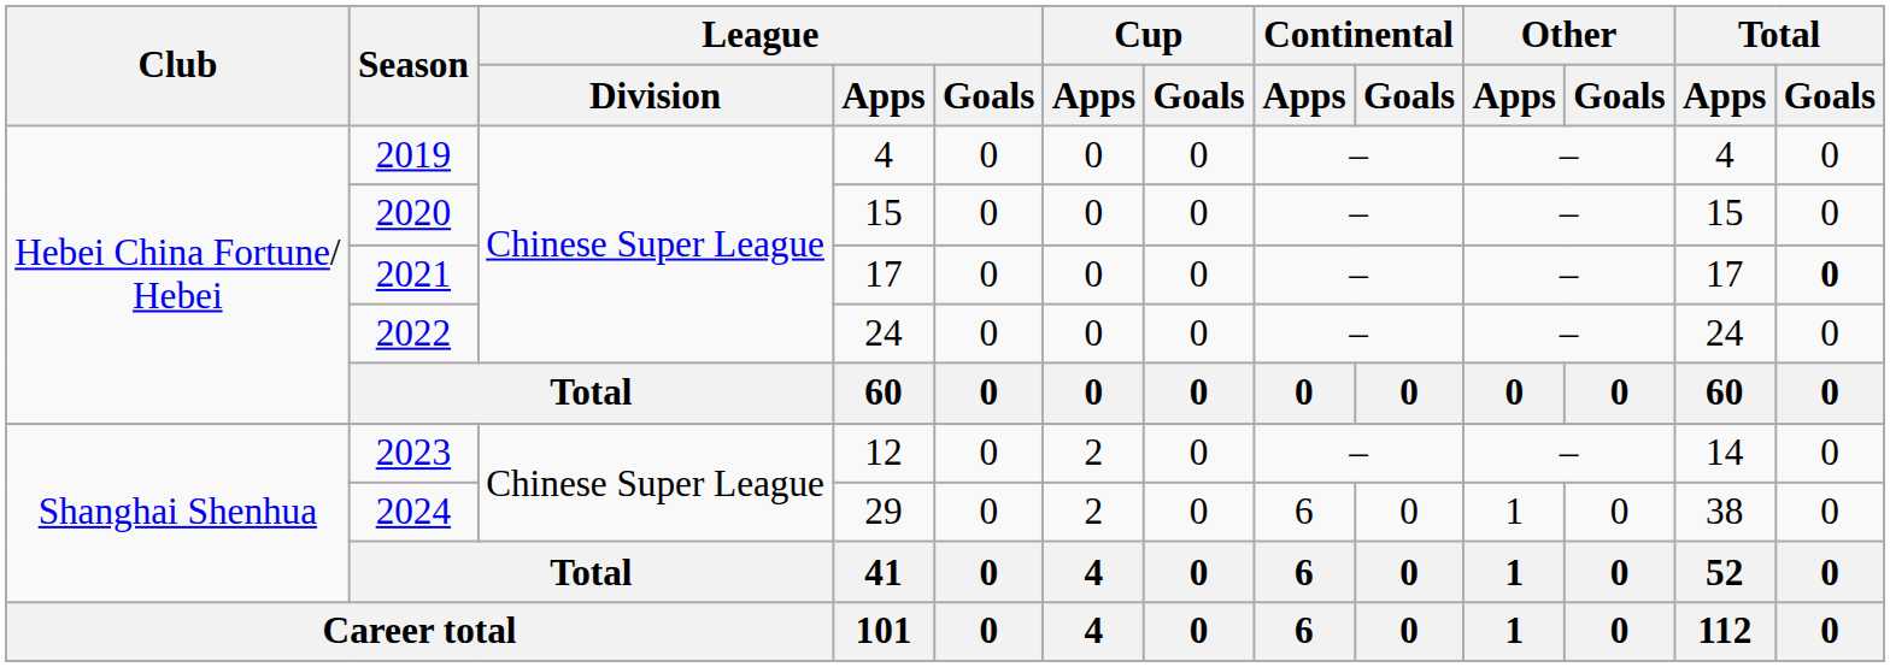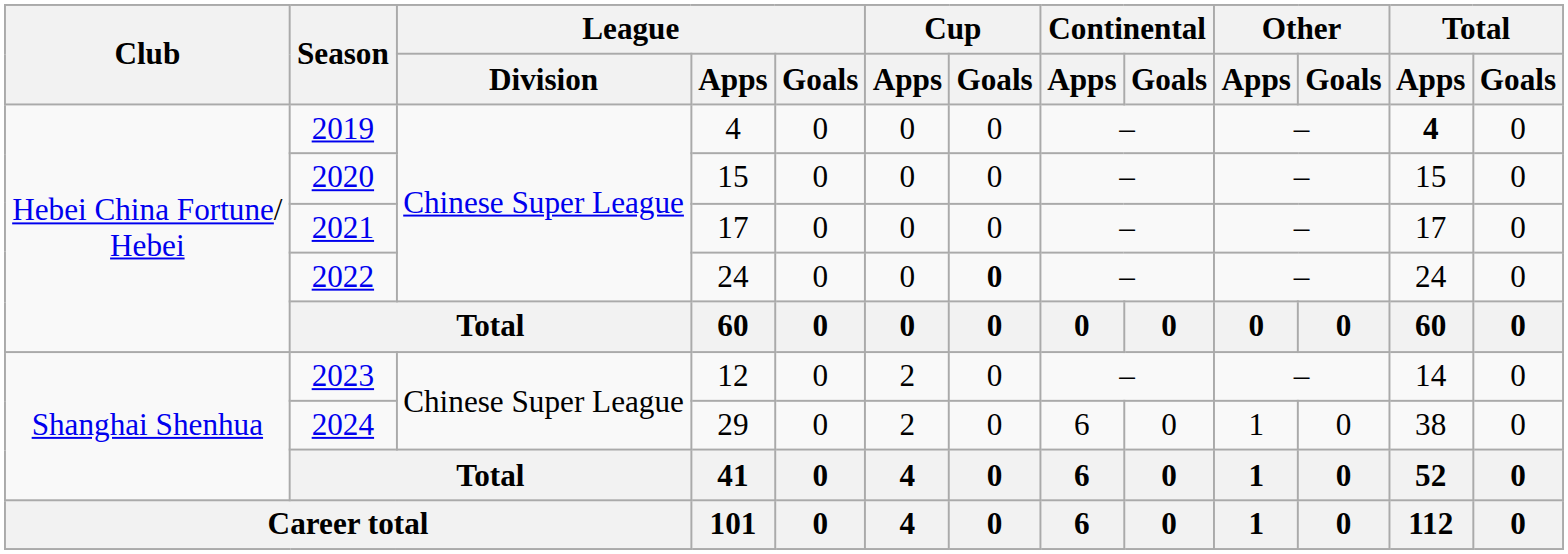2019 | Total / Apps: normal -> bold
2021 | Total / Goals: bold -> normal
2022 | Cup / Goals: normal -> bold
